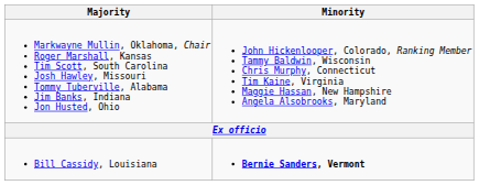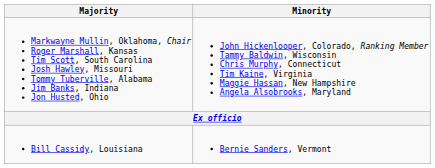Bill Cassidy, Louisiana | Minority: bold -> normal
